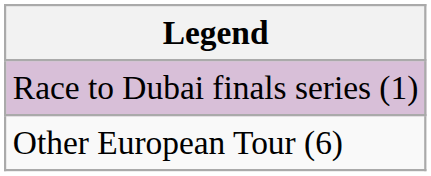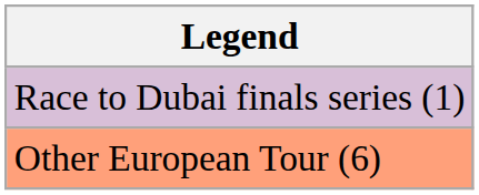row 3 | column 1: no background -> lightsalmon background
